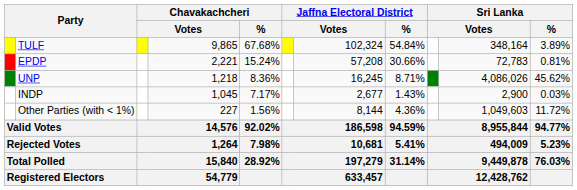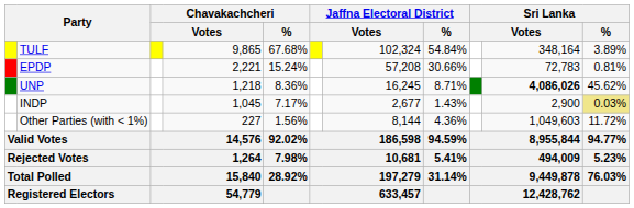UNP | column 10: normal -> bold
INDP | Sri Lanka / %: no background -> khaki background
